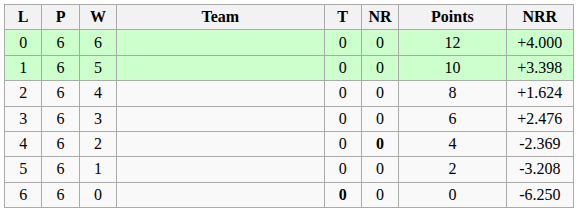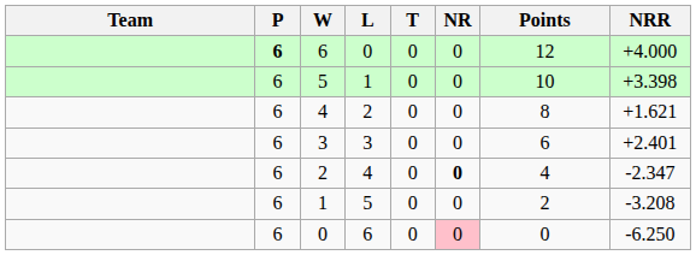columns swapped: Team <-> L
row 2 | P: normal -> bold
row 4 | NRR: +1.624 -> +1.621
row 5 | NRR: +2.476 -> +2.401
row 6 | NRR: -2.369 -> -2.347
row 8 | T: bold -> normal
row 8 | NR: no background -> pink background
